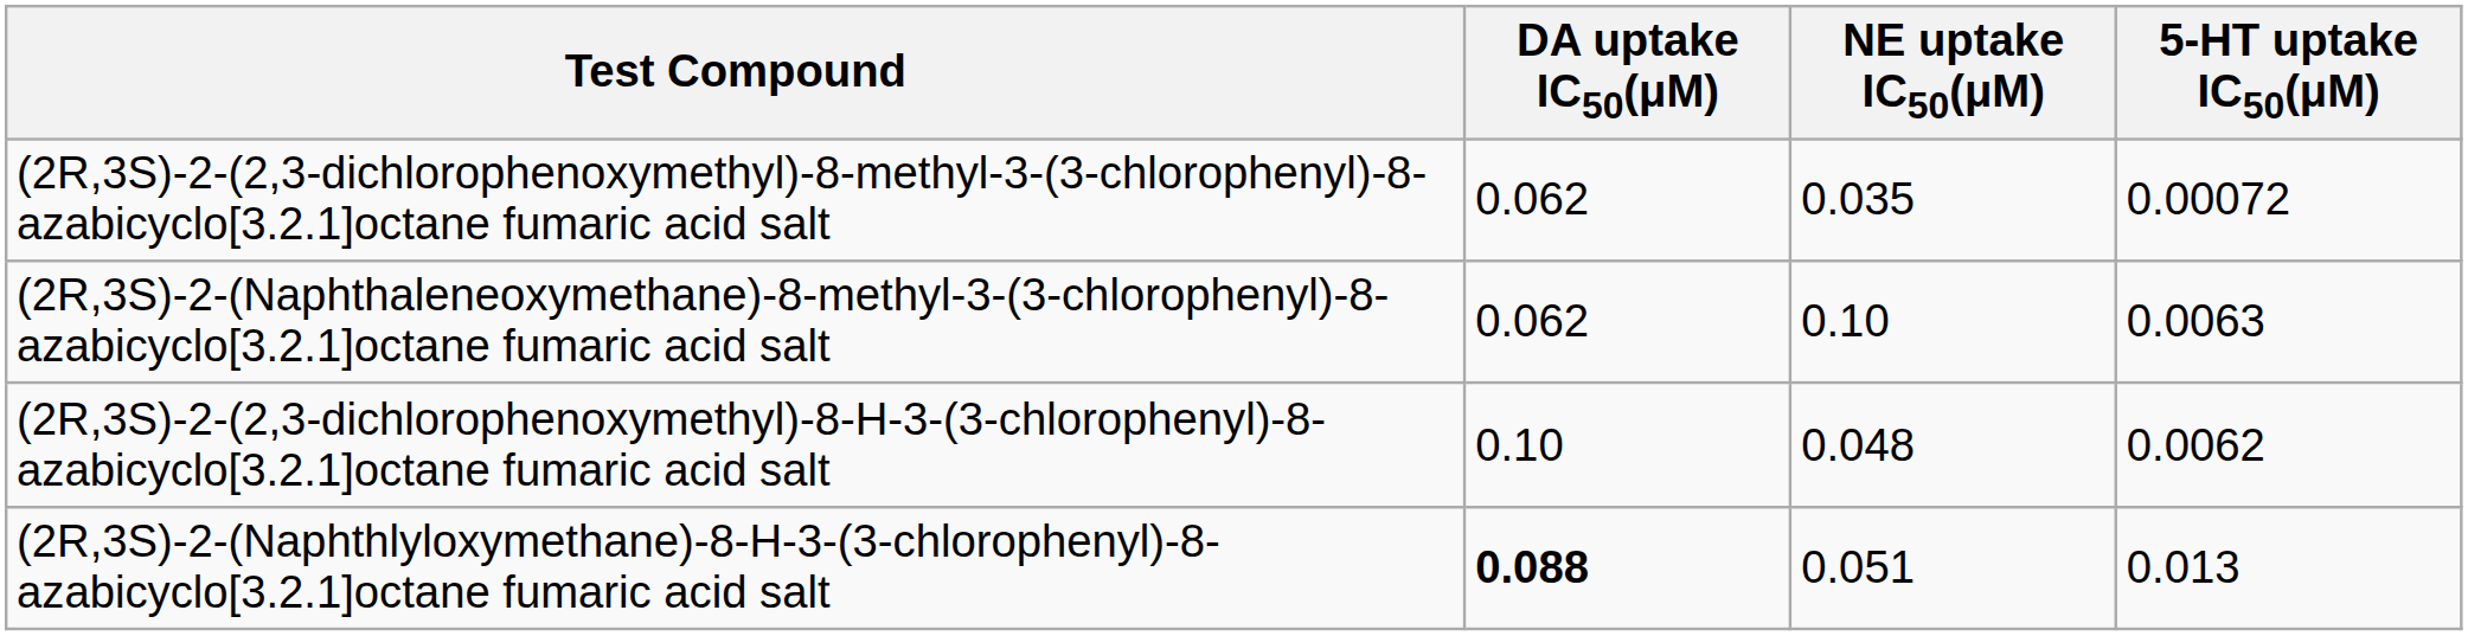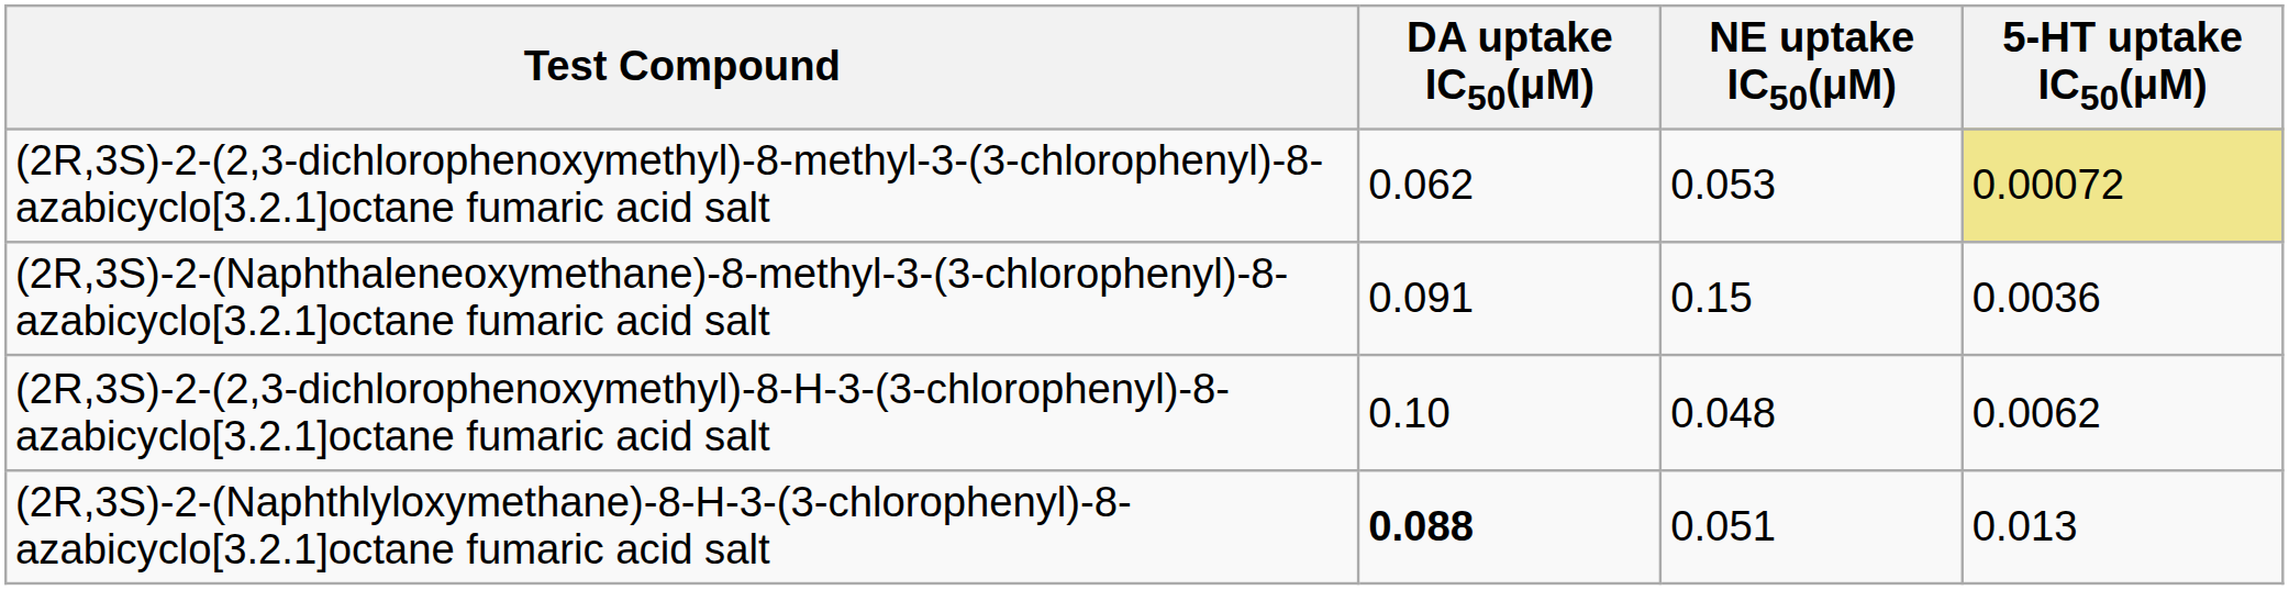row 2 | NE uptake IC50(μM): 0.035 -> 0.053
row 2 | 5-HT uptake IC50(μM): no background -> khaki background
row 3 | DA uptake IC50(μM): 0.062 -> 0.091
row 3 | NE uptake IC50(μM): 0.10 -> 0.15
row 3 | 5-HT uptake IC50(μM): 0.0063 -> 0.0036
